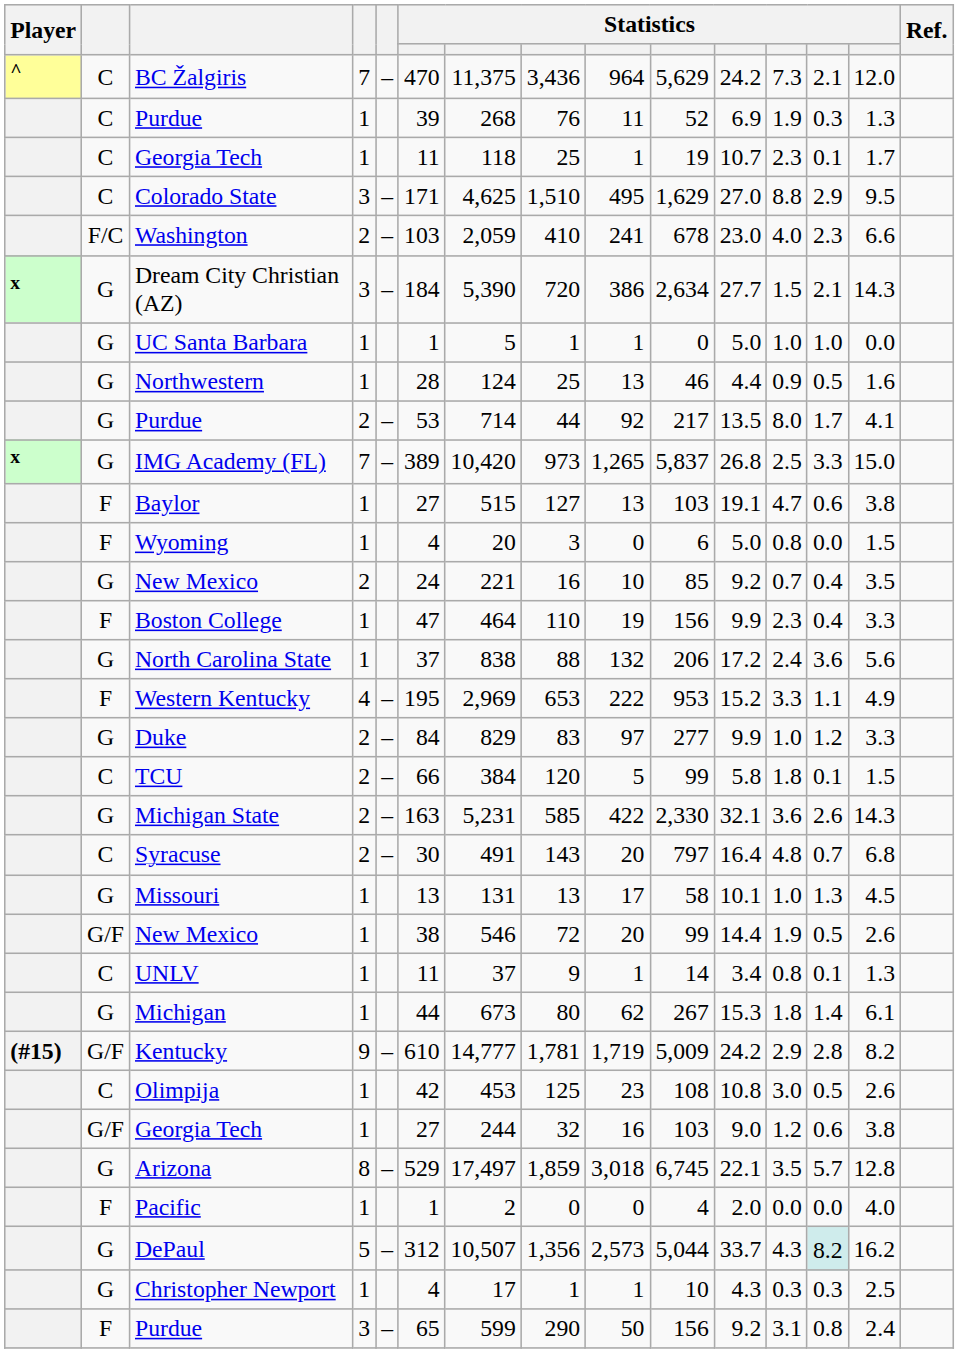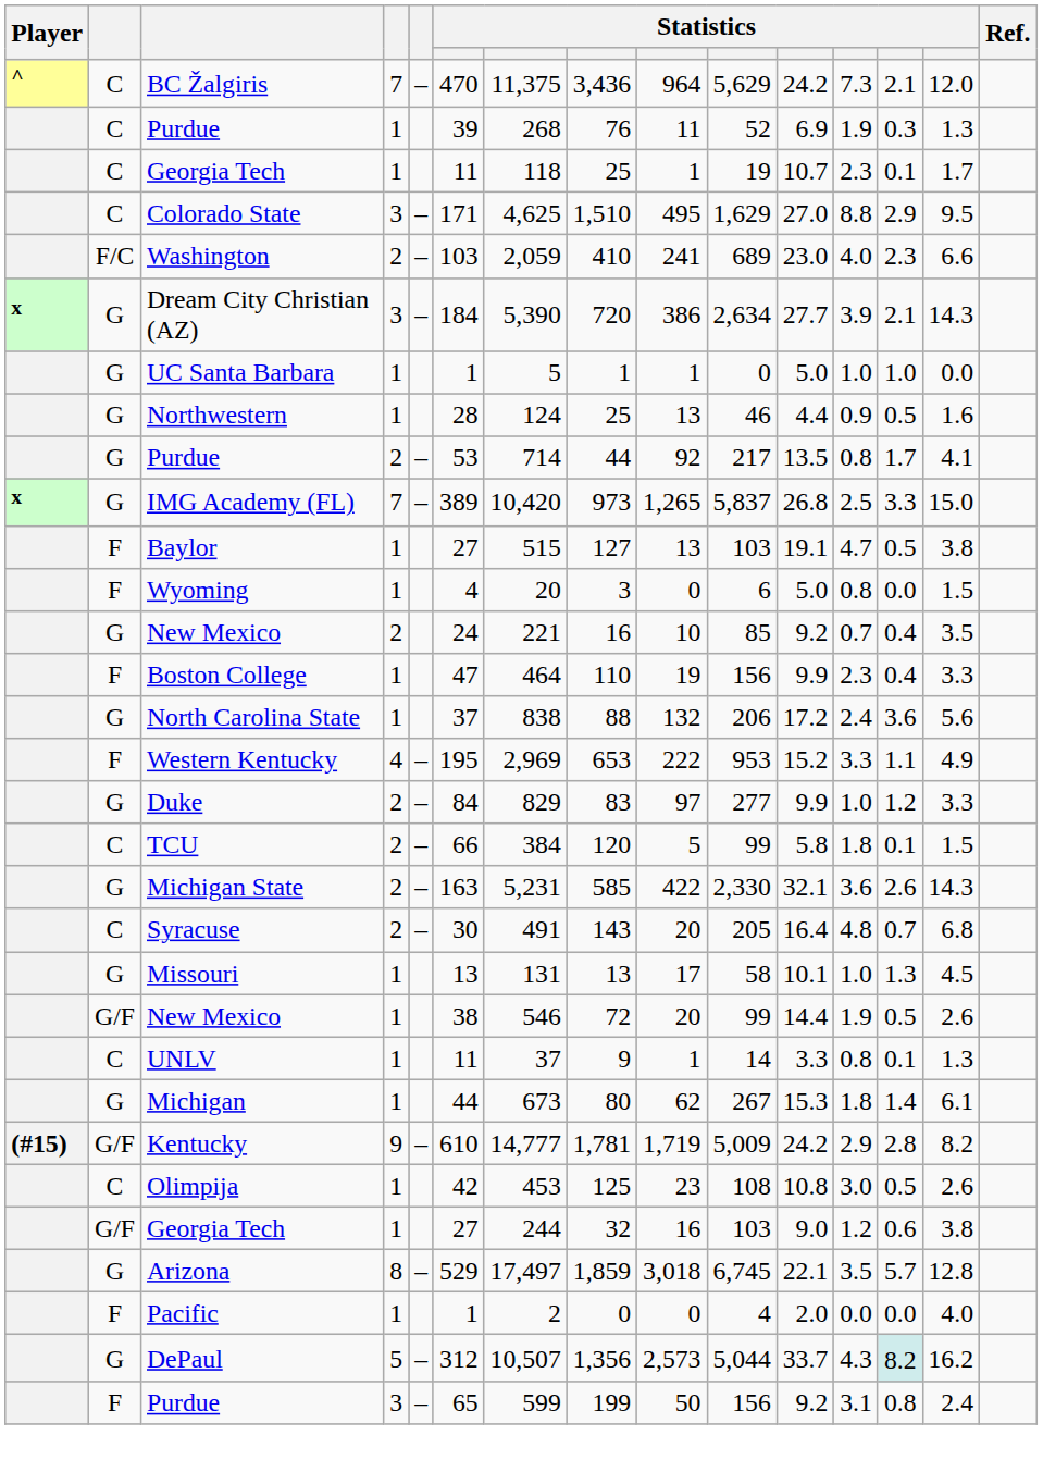Washington | column 10: 678 -> 689
Dream City Christian (AZ) | column 12: 1.5 -> 3.9
G / Purdue | column 12: 8.0 -> 0.8
Baylor | column 13: 0.6 -> 0.5
Syracuse | column 10: 797 -> 205
UNLV | column 11: 3.4 -> 3.3
- row: G | Christopher Newport | 1 | 4 | 17 | 1 | 1 | 10 | 4.3 | 0.3 | 0.3 | 2.5
F / Purdue | column 8: 290 -> 199
